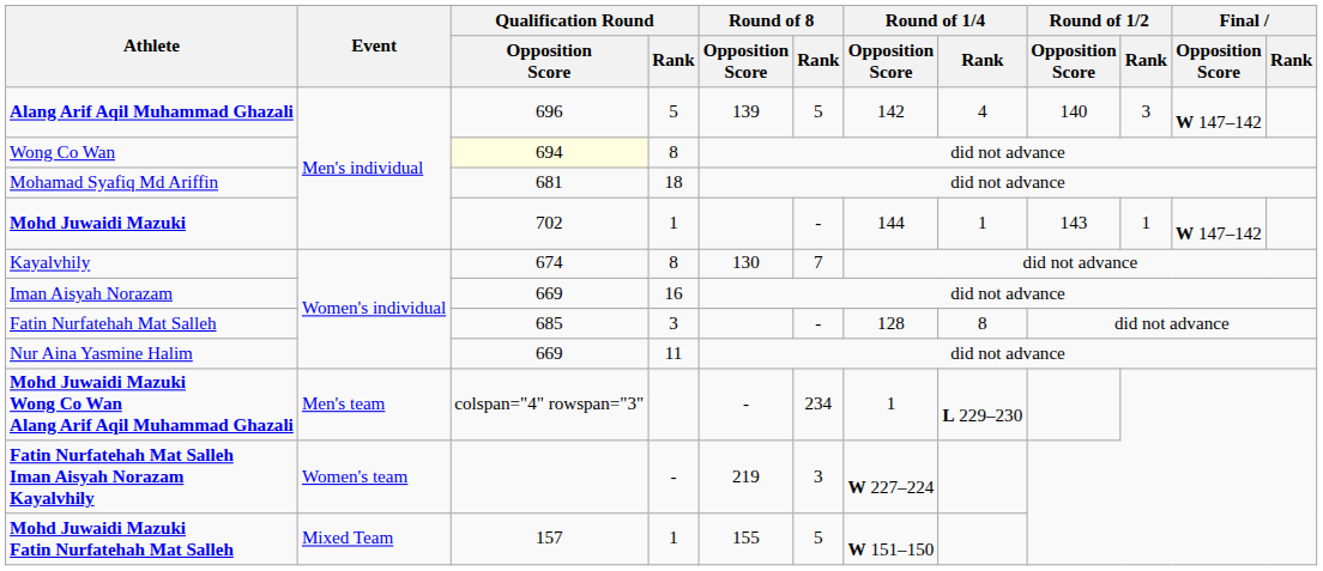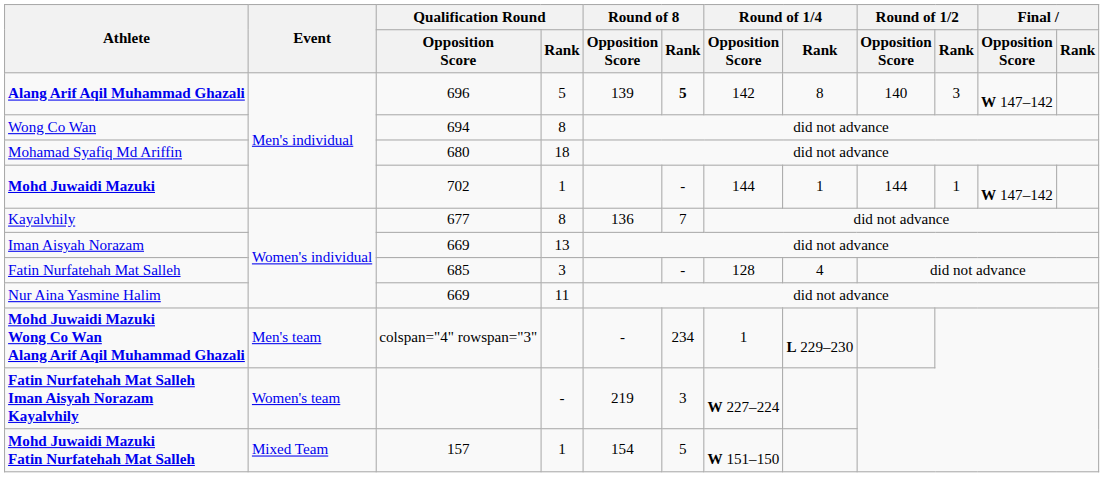Alang Arif Aqil Muhammad Ghazali | Round of 8 / Rank: normal -> bold
Alang Arif Aqil Muhammad Ghazali | Round of 1/4 / Rank: 4 -> 8
Wong Co Wan | Qualification Round / Opposition Score: lightyellow background -> no background
Mohamad Syafiq Md Ariffin | Qualification Round / Opposition Score: 681 -> 680
Mohd Juwaidi Mazuki | Round of 1/2 / Opposition Score: 143 -> 144
Kayalvhily | Qualification Round / Opposition Score: 674 -> 677
Kayalvhily | Round of 8 / Opposition Score: 130 -> 136
Iman Aisyah Norazam | Qualification Round / Rank: 16 -> 13
Fatin Nurfatehah Mat Salleh | Round of 1/4 / Rank: 8 -> 4
Mohd Juwaidi Mazuki Fatin Nurfatehah Mat Salleh | Round of 8 / Opposition Score: 155 -> 154
